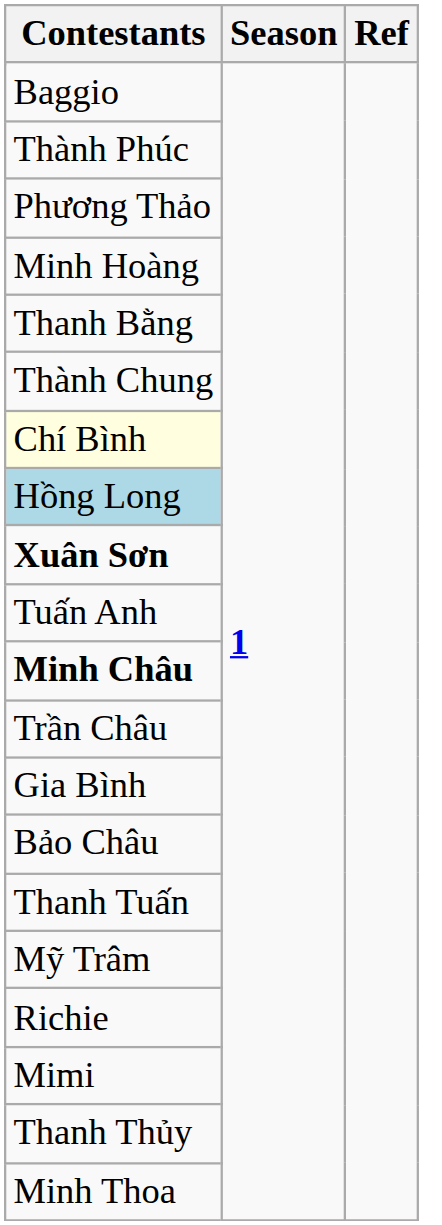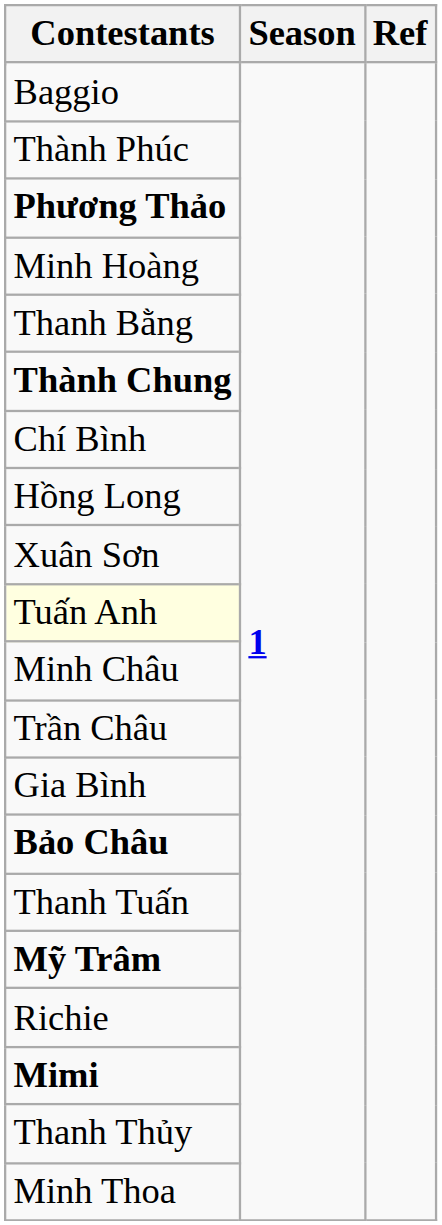Phương Thảo | Contestants: normal -> bold
Thành Chung | Contestants: normal -> bold
Chí Bình | Contestants: lightyellow background -> no background
Hồng Long | Contestants: lightblue background -> no background
Xuân Sơn | Contestants: bold -> normal
Tuấn Anh | Contestants: no background -> lightyellow background
Minh Châu | Contestants: bold -> normal
Bảo Châu | Contestants: normal -> bold
Mỹ Trâm | Contestants: normal -> bold
Mimi | Contestants: normal -> bold
